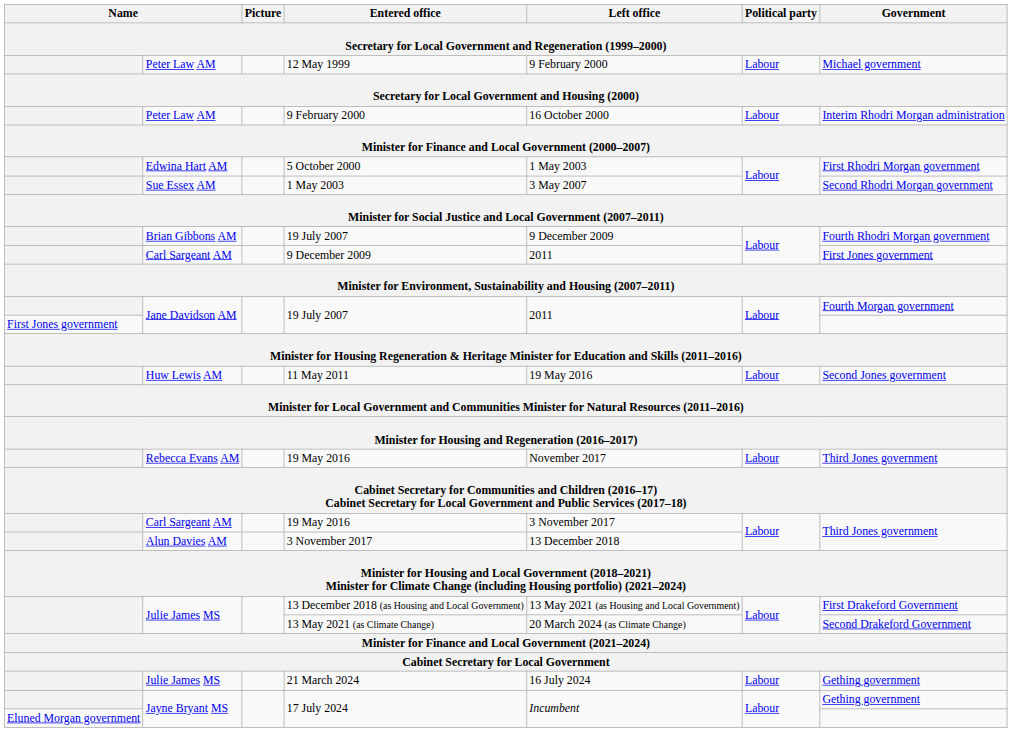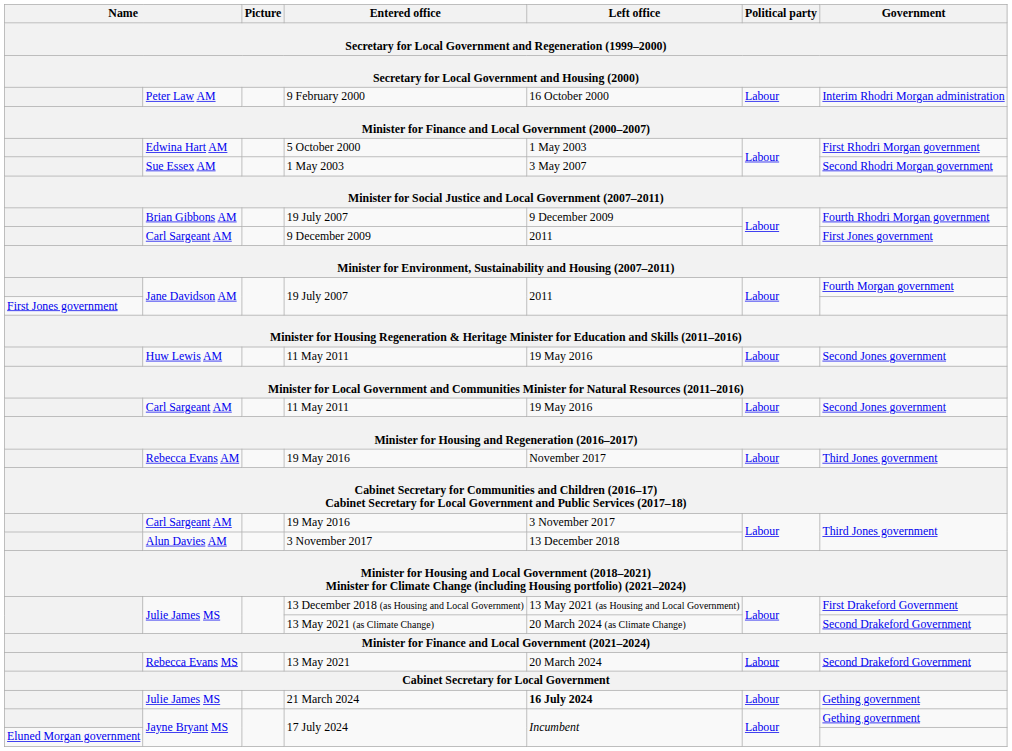- row: Peter Law AM | 12 May 1999 | 9 February 2000 | Labour | Michael government
+ row: Carl Sargeant AM | 11 May 2011 | 19 May 2016 | Labour | Second Jones government
+ row: Rebecca Evans MS | 13 May 2021 | 20 March 2024 | Labour | Second Drakeford Government
21 March 2024 | Left office: normal -> bold
